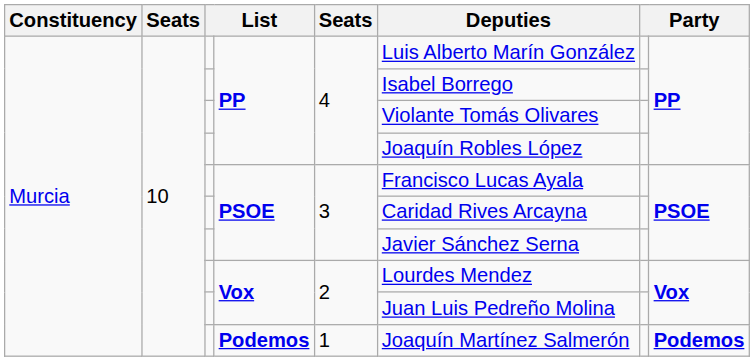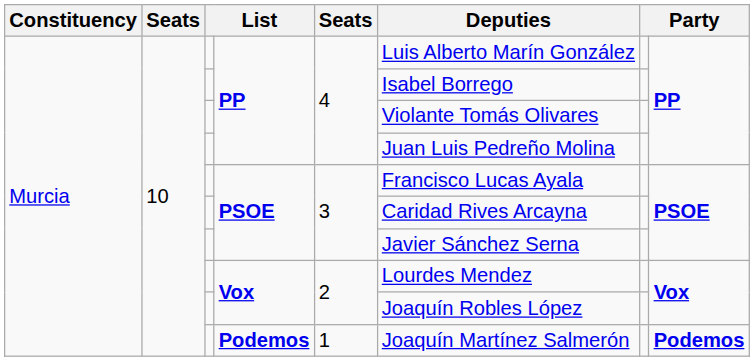row 5 | Deputies: Joaquín Robles López -> Juan Luis Pedreño Molina
row 10 | Deputies: Juan Luis Pedreño Molina -> Joaquín Robles López
